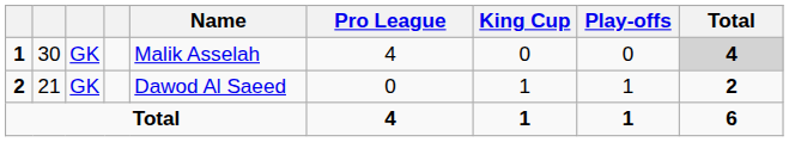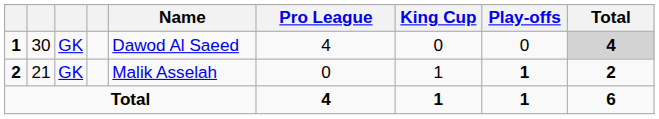row 2 | Name: Malik Asselah -> Dawod Al Saeed
row 3 | Name: Dawod Al Saeed -> Malik Asselah
row 3 | Play-offs: normal -> bold
